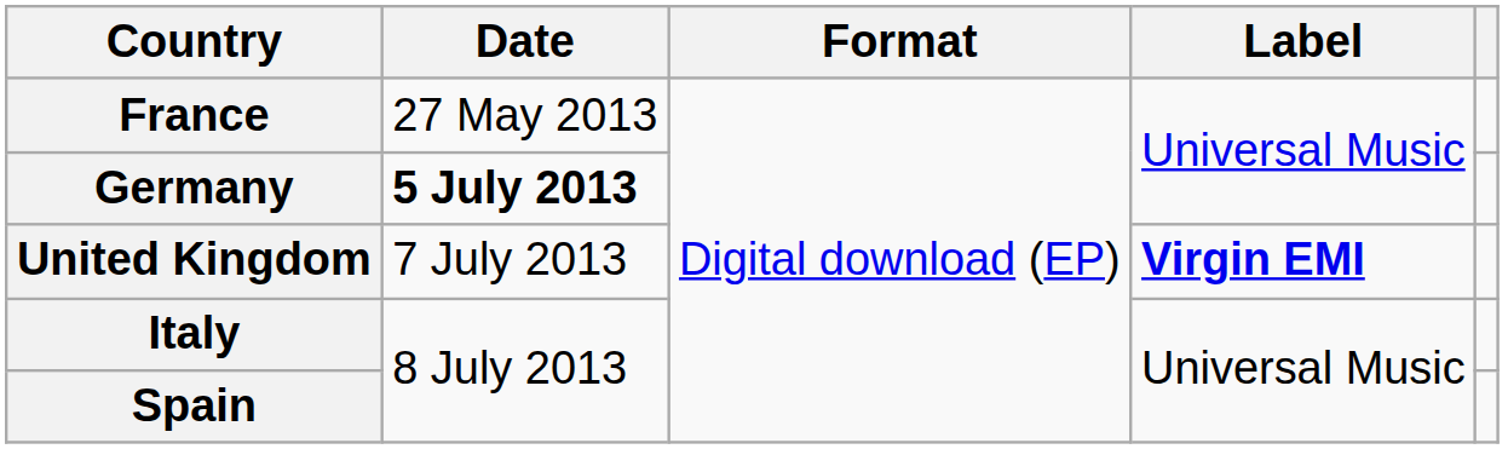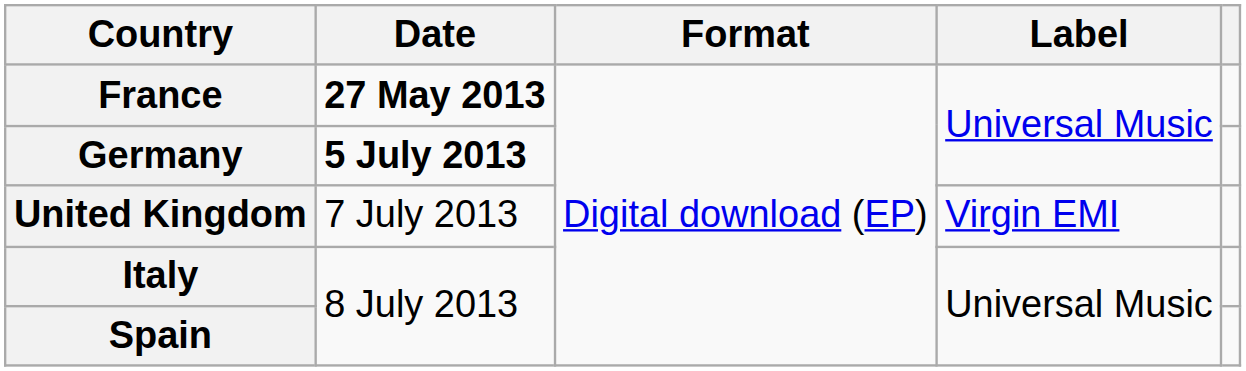France | Date: normal -> bold
United Kingdom | Label: bold -> normal
